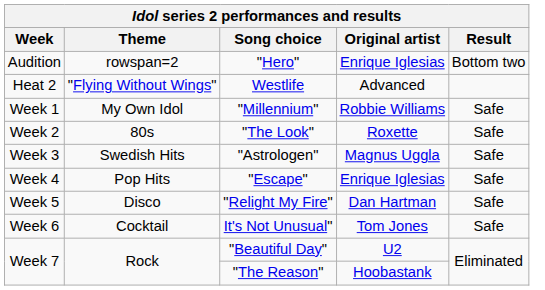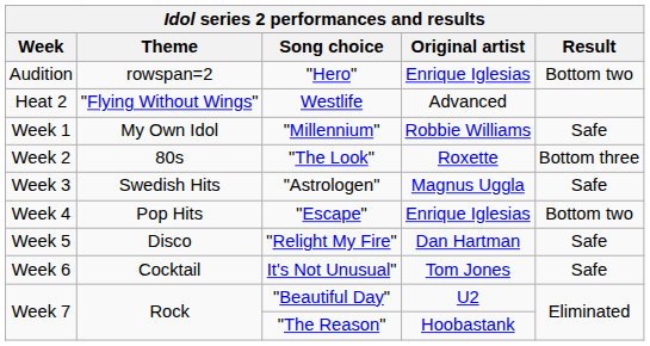"The Look" | Result: Safe -> Bottom three
"Escape" | Result: Safe -> Bottom two
